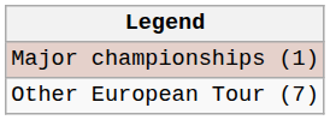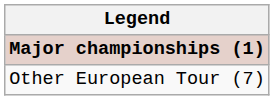row 2 | column 1: normal -> bold
